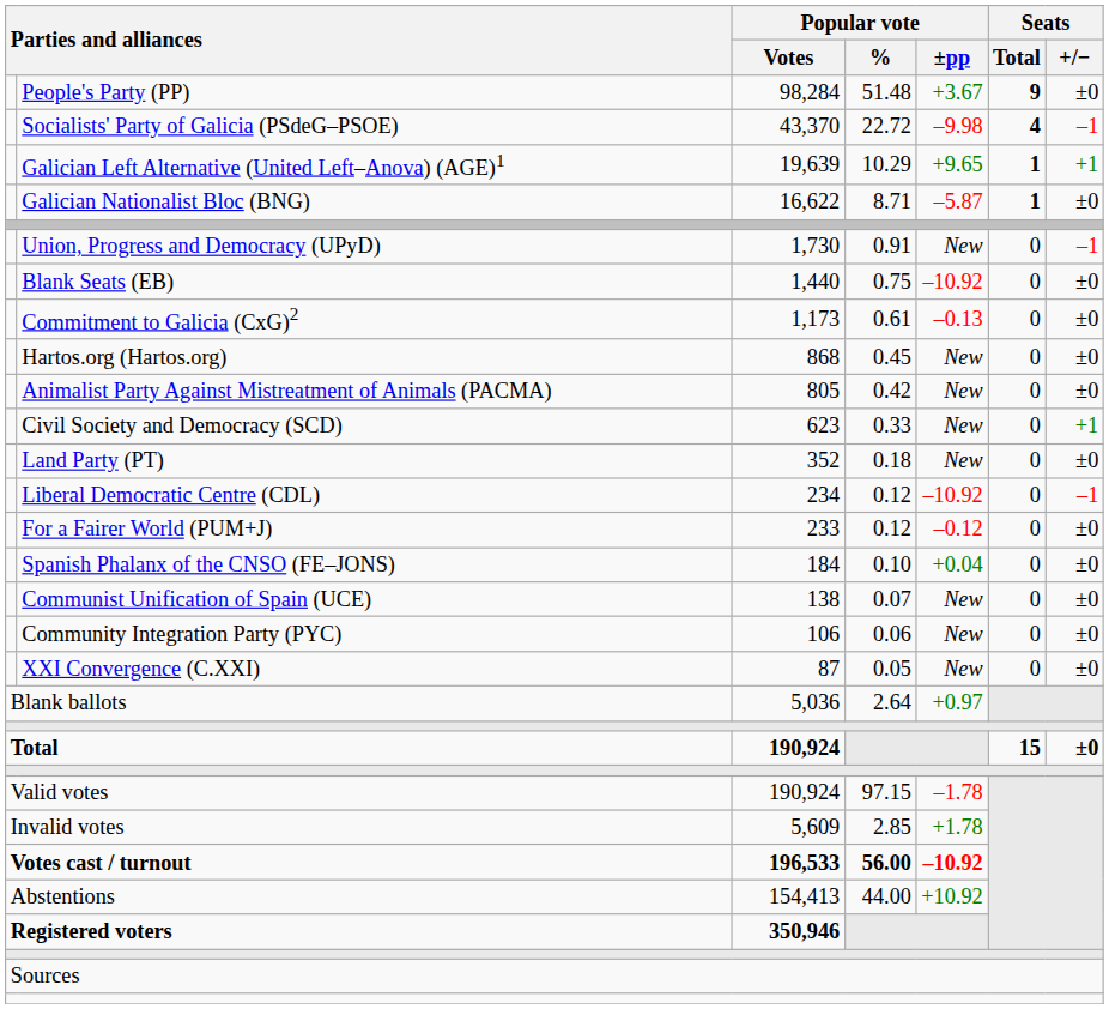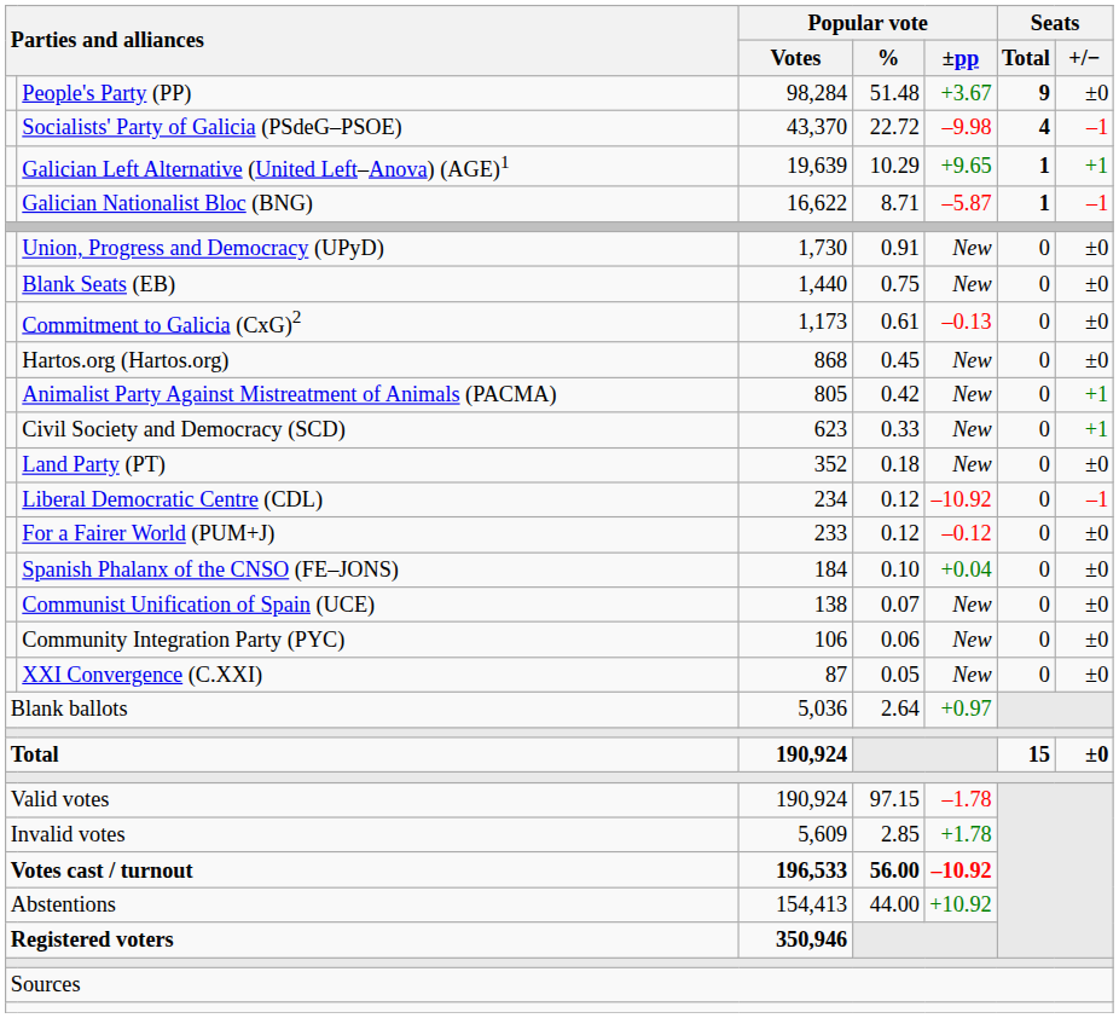Galician Nationalist Bloc (BNG) | Seats / +/−: ±0 -> –1
Union, Progress and Democracy (UPyD) | Seats / +/−: –1 -> ±0
Blank Seats (EB) | Popular vote / ±pp: –10.92 -> New
Animalist Party Against Mistreatment of Animals (PACMA) | Seats / +/−: ±0 -> +1
